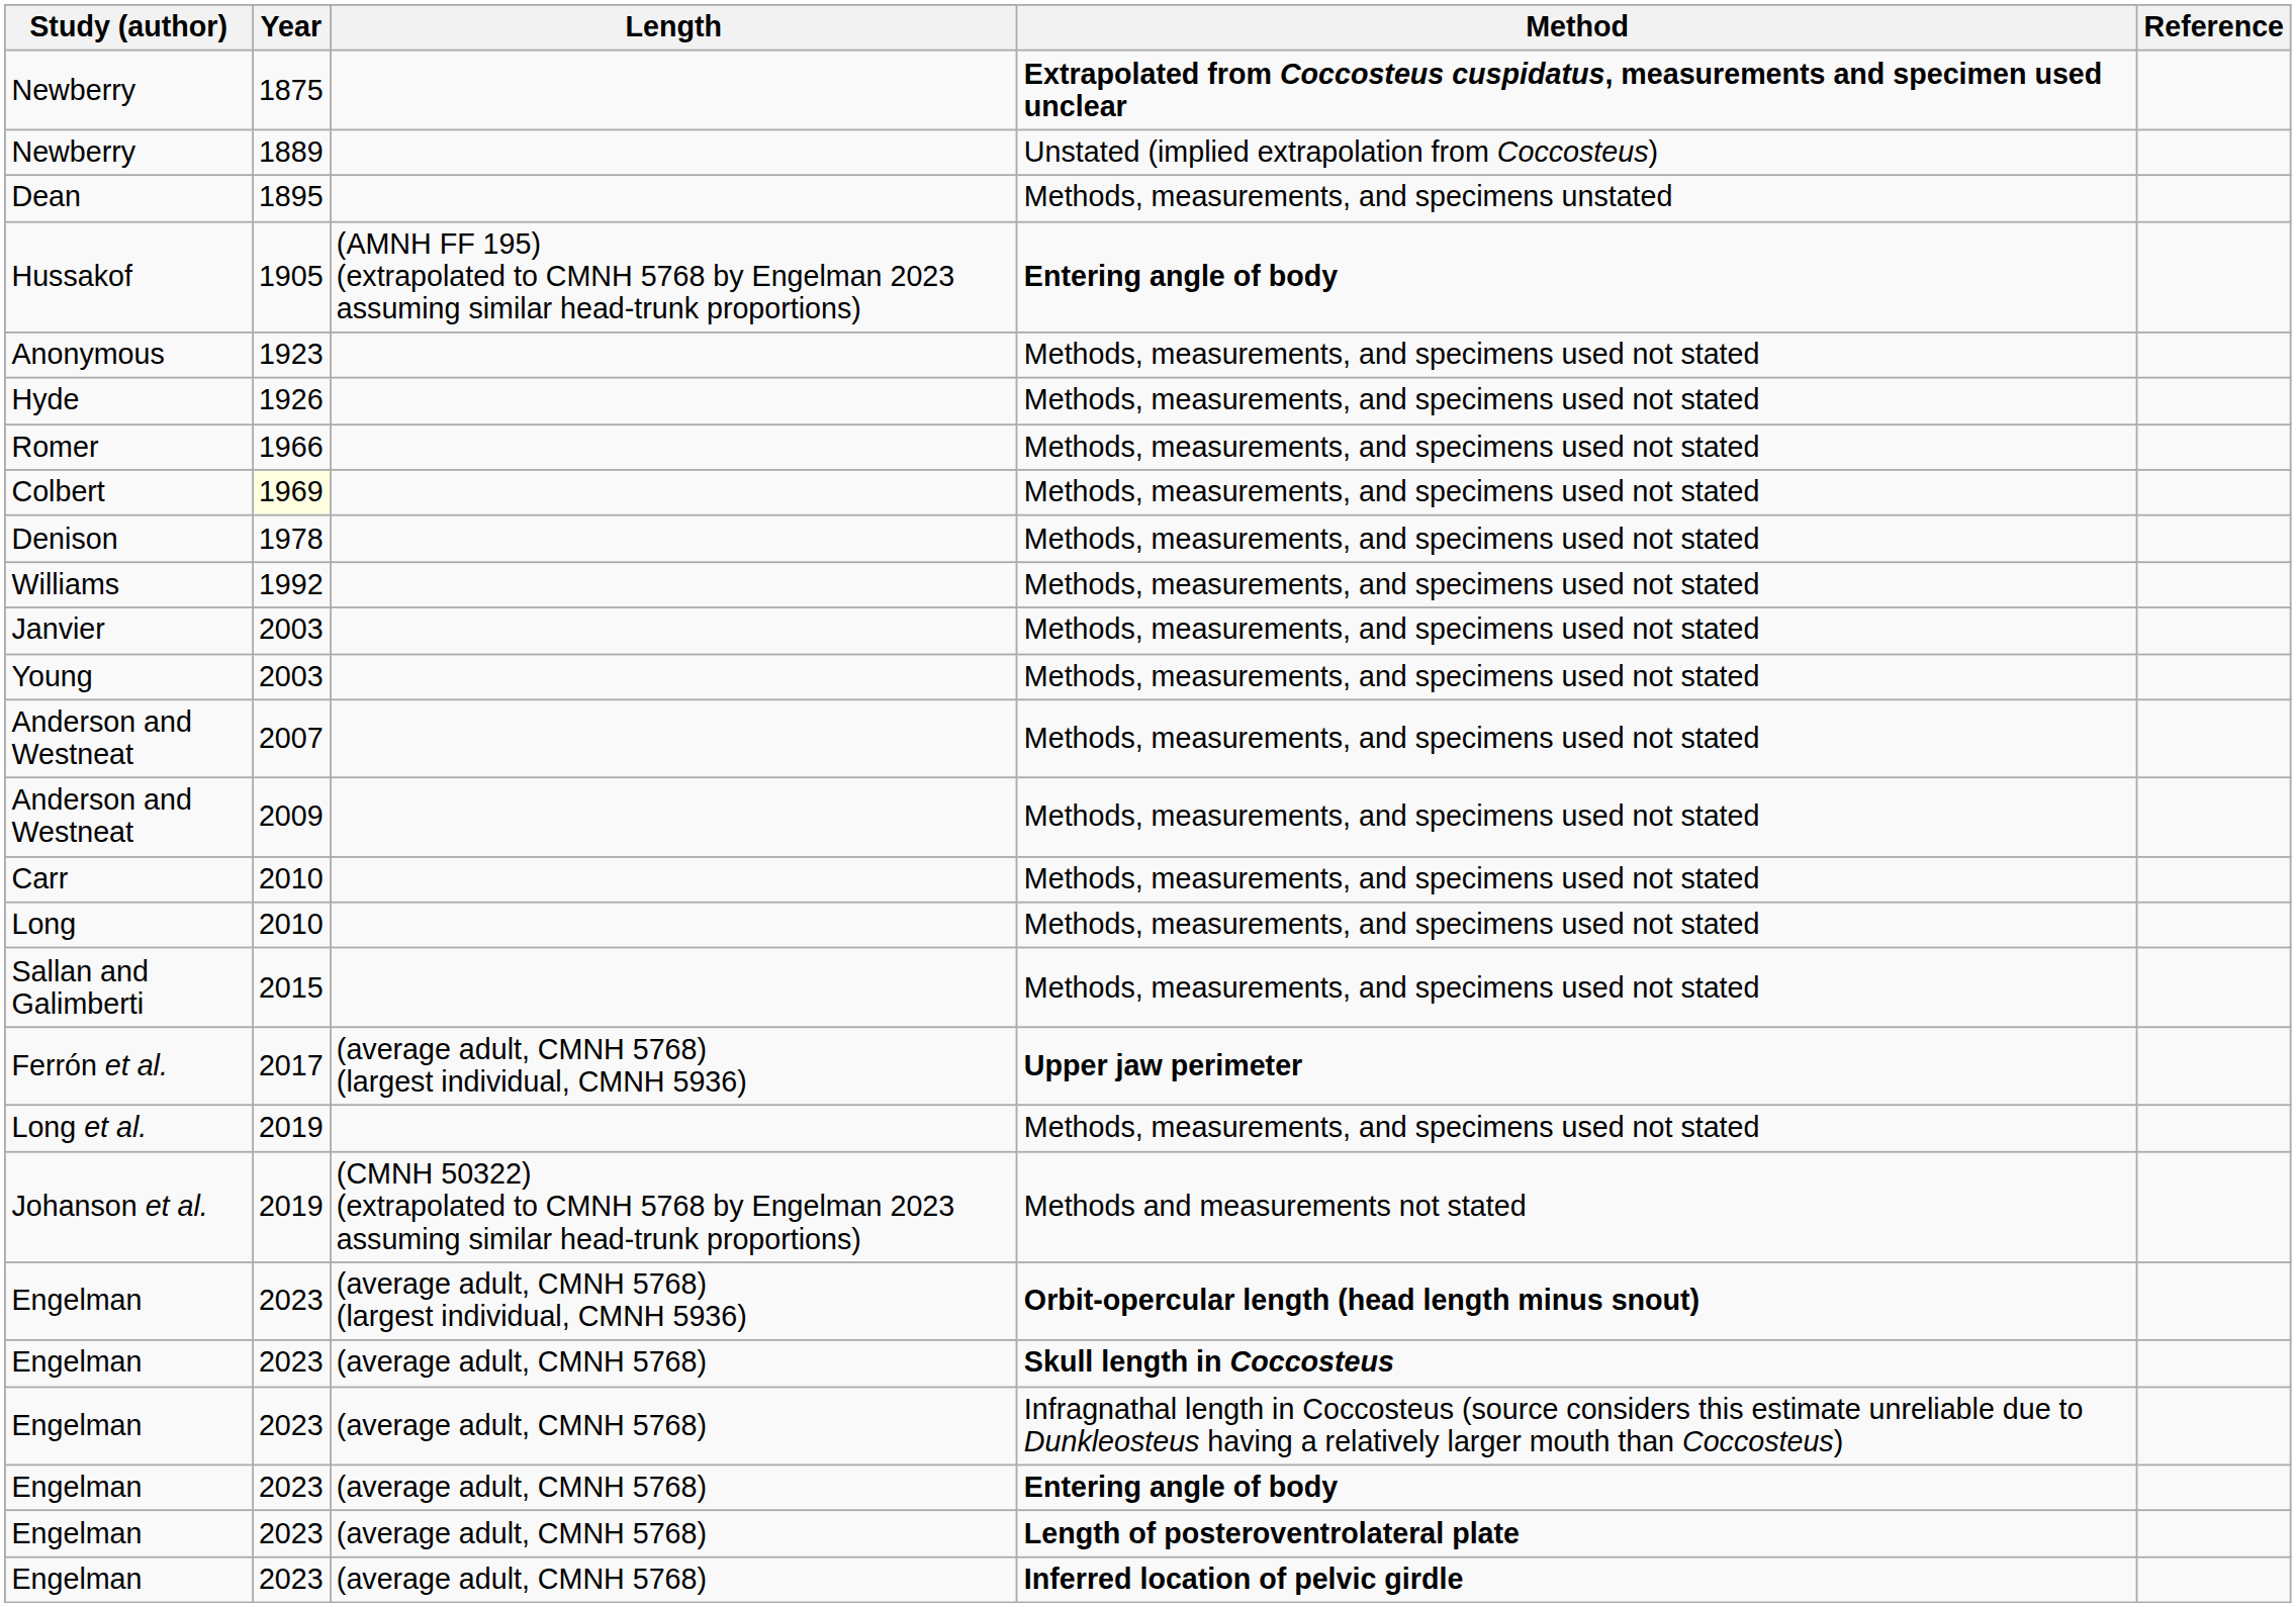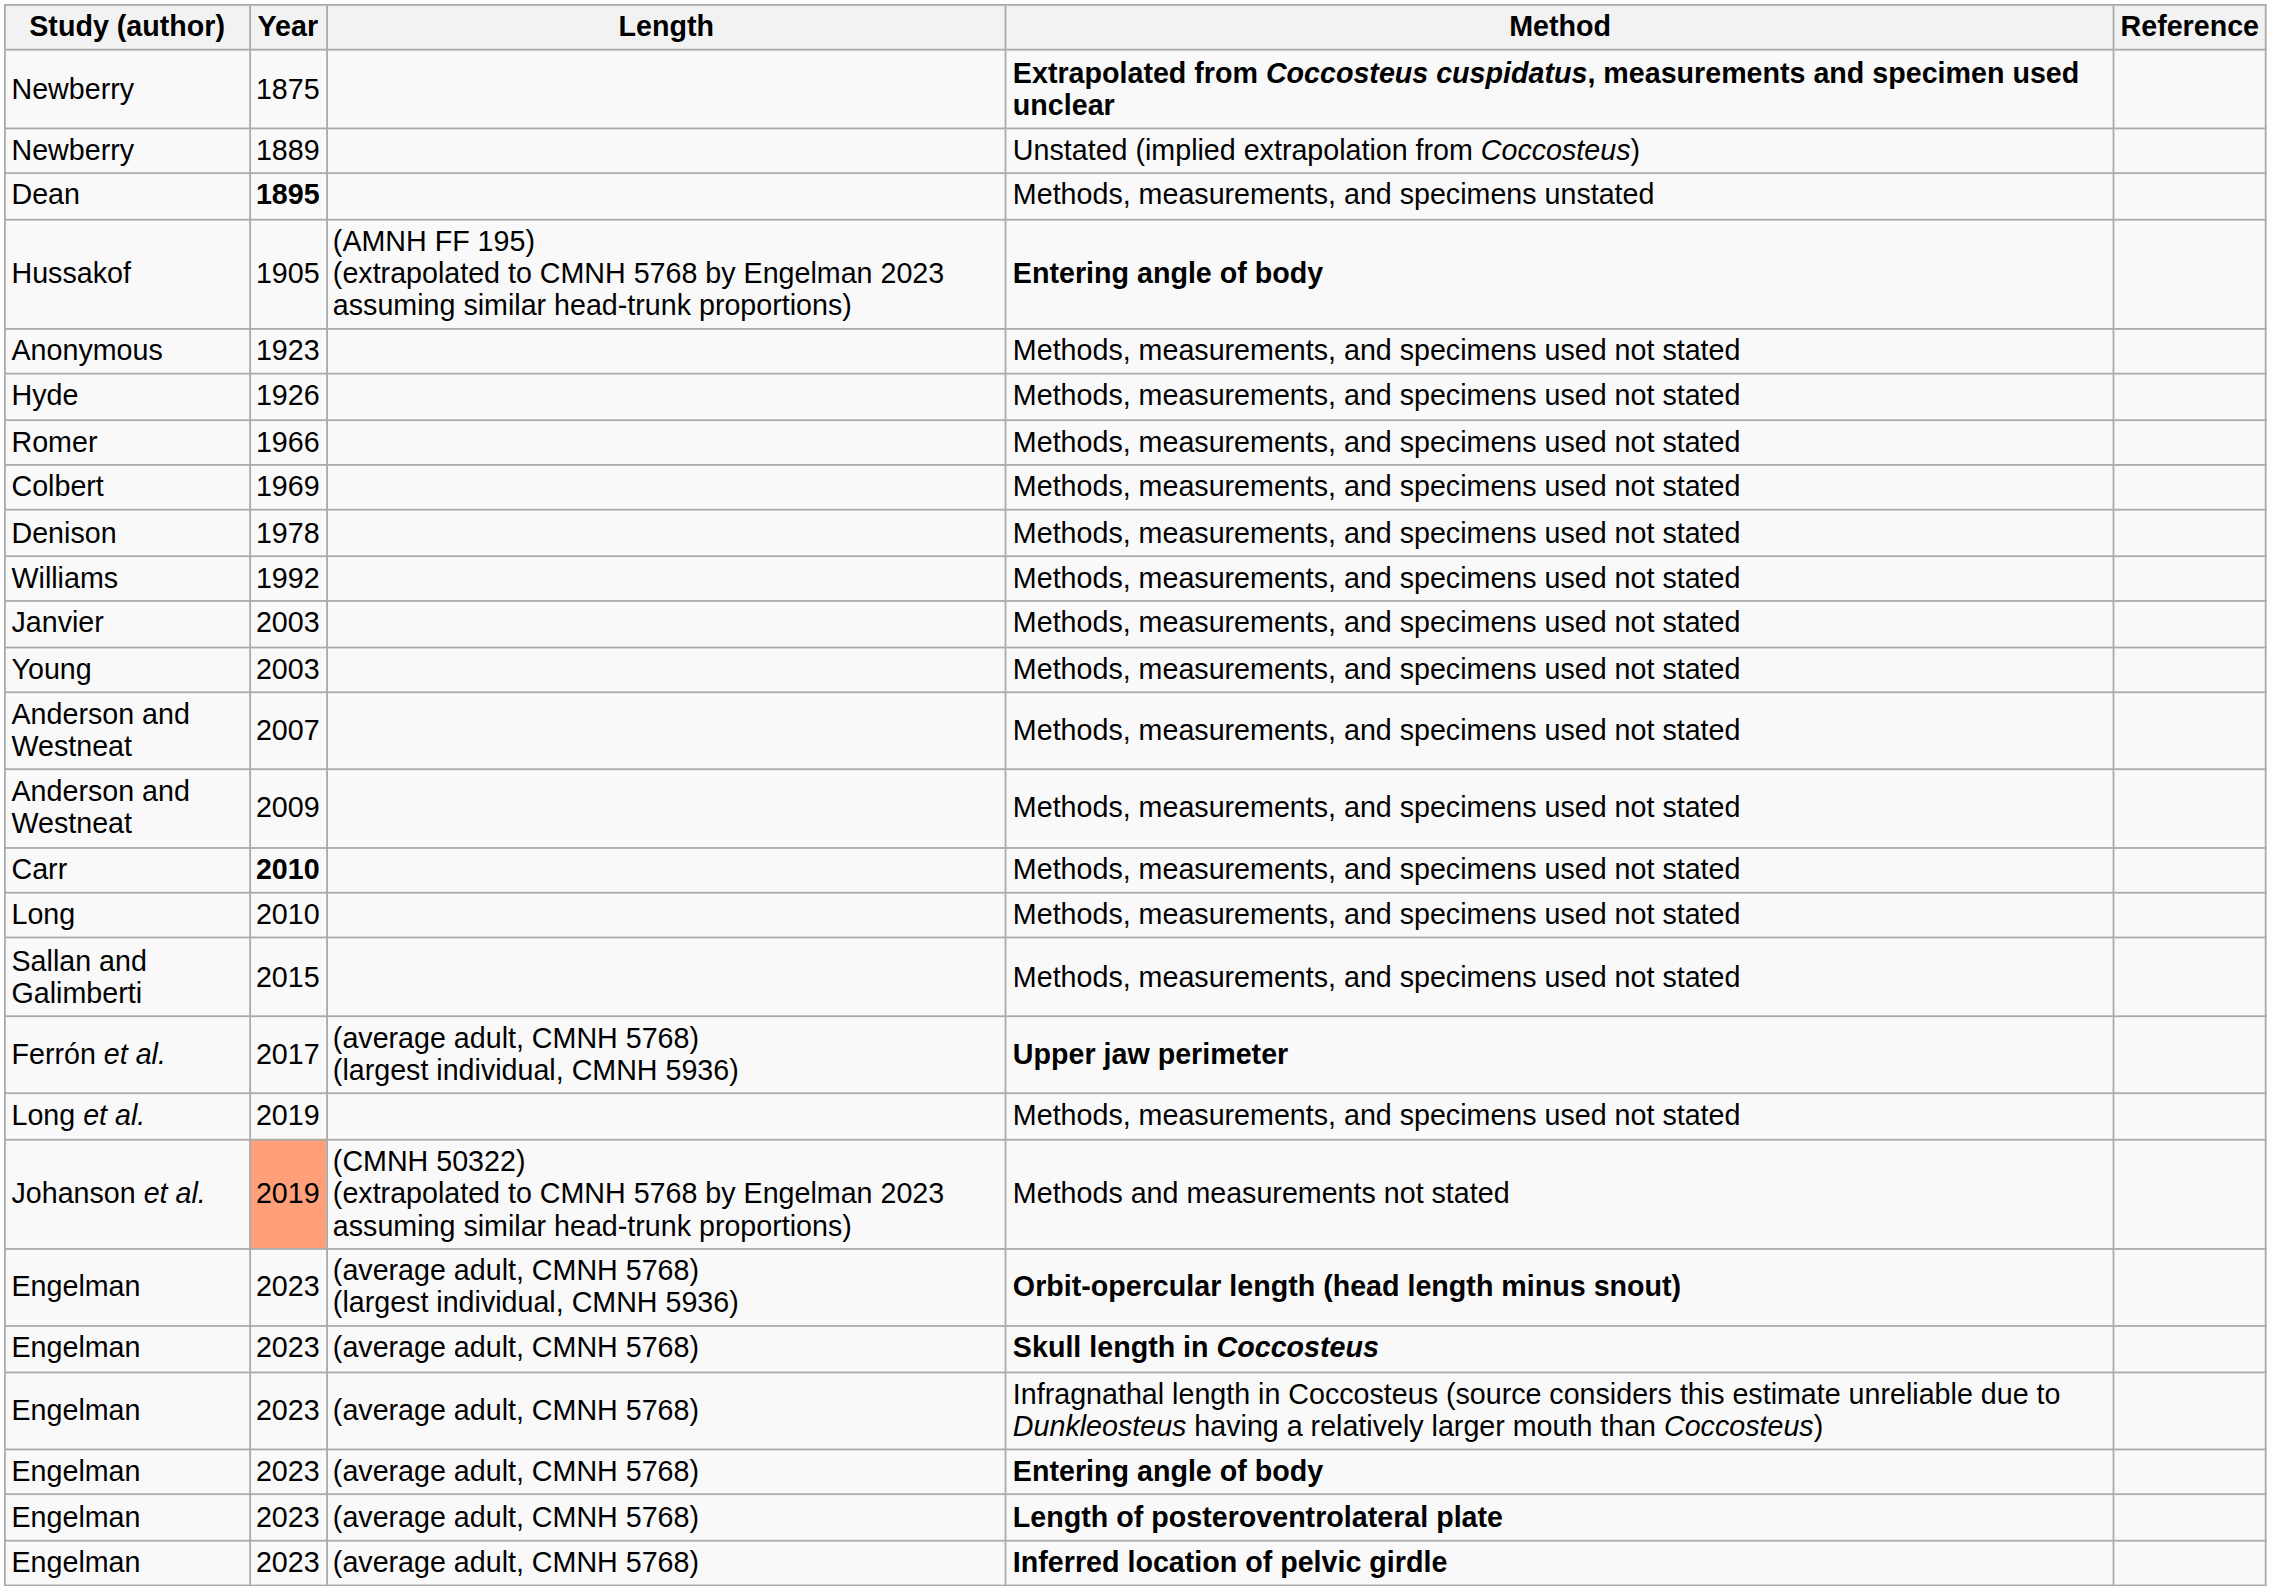Dean | Year: normal -> bold
Colbert | Year: lightyellow background -> no background
Carr | Year: normal -> bold
Johanson et al. | Year: no background -> lightsalmon background
